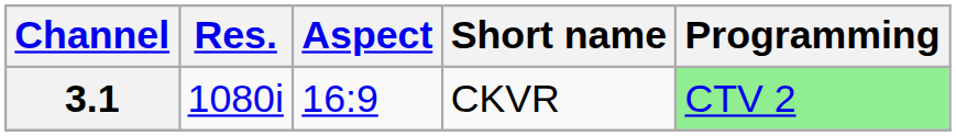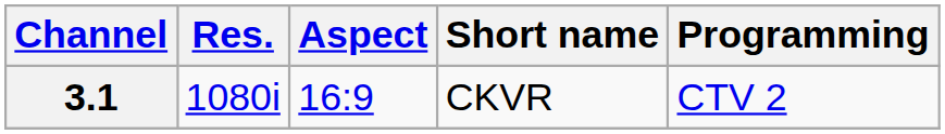3.1 | Programming: lightgreen background -> no background
